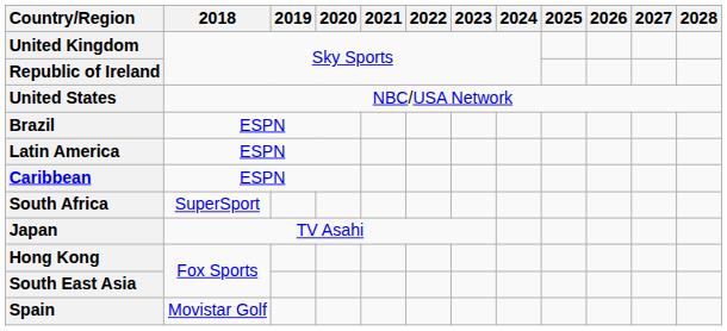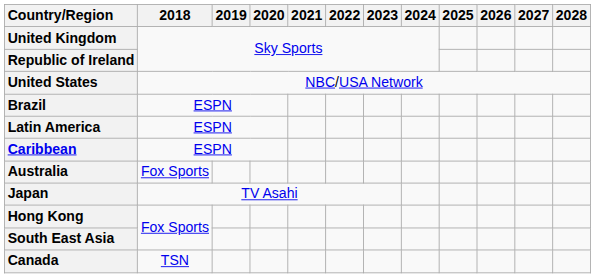- row: South Africa | SuperSport
+ row: Australia | Fox Sports
+ row: Canada | TSN
- row: Spain | Movistar Golf
